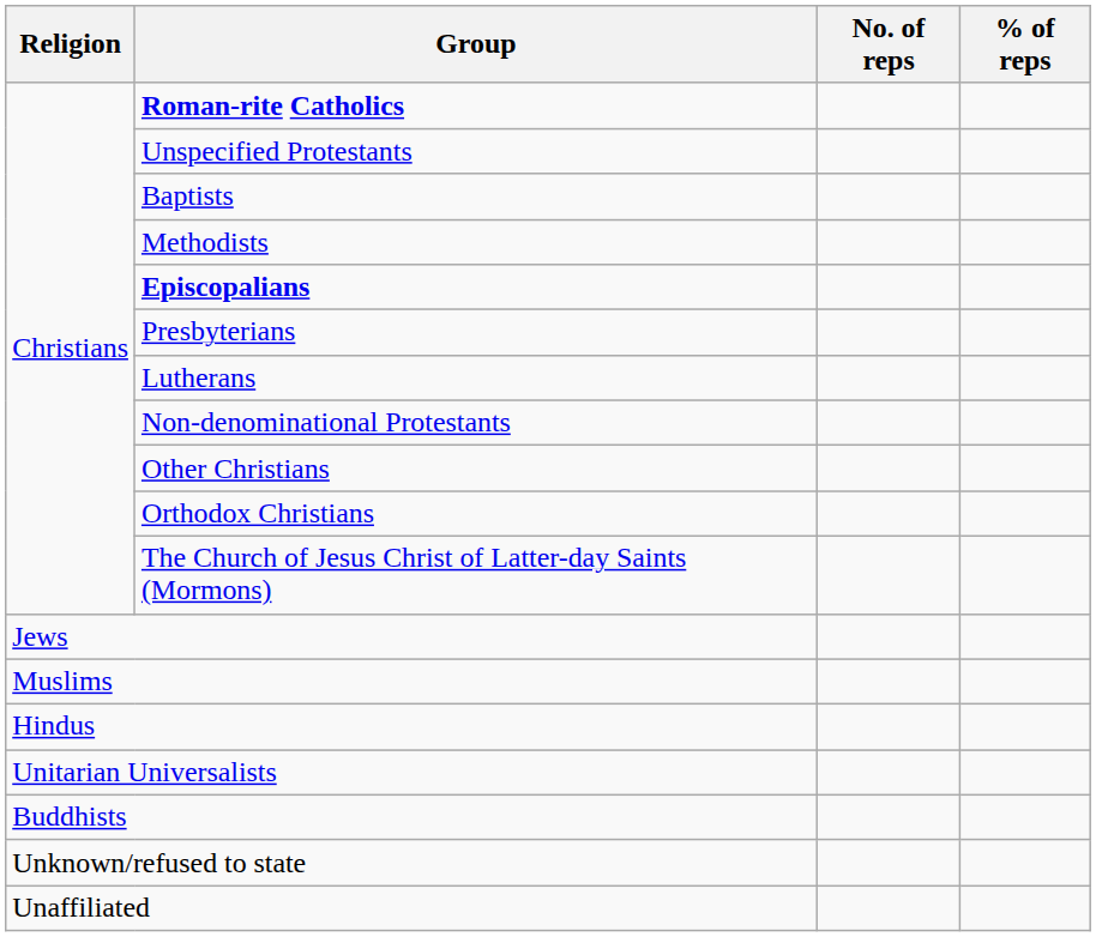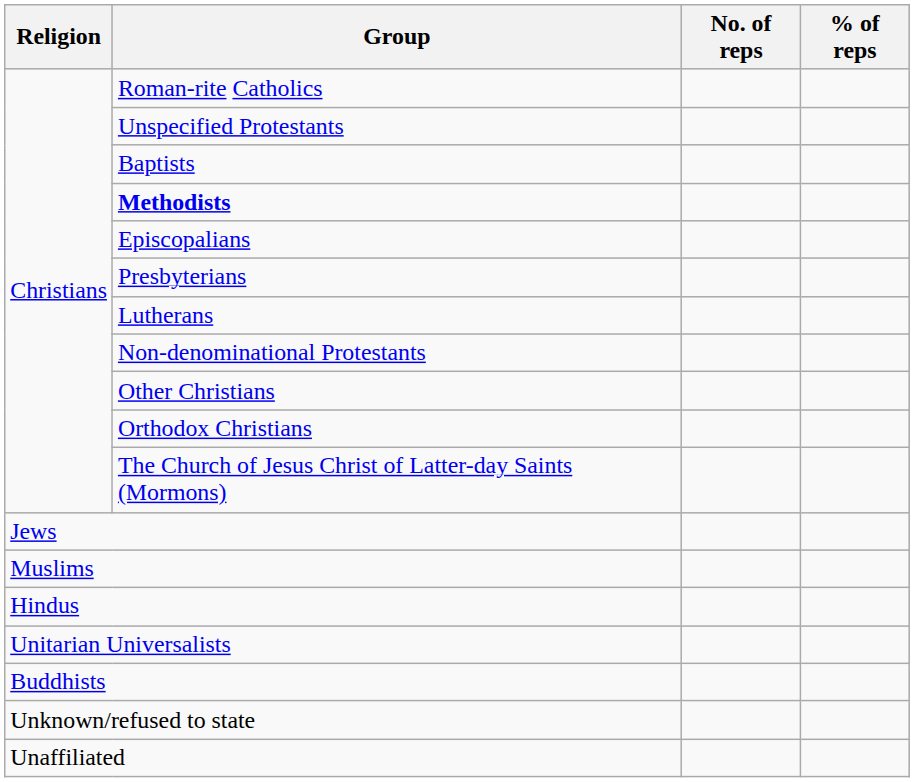Roman-rite Catholics | Group: bold -> normal
Methodists | Group: normal -> bold
Episcopalians | Group: bold -> normal
